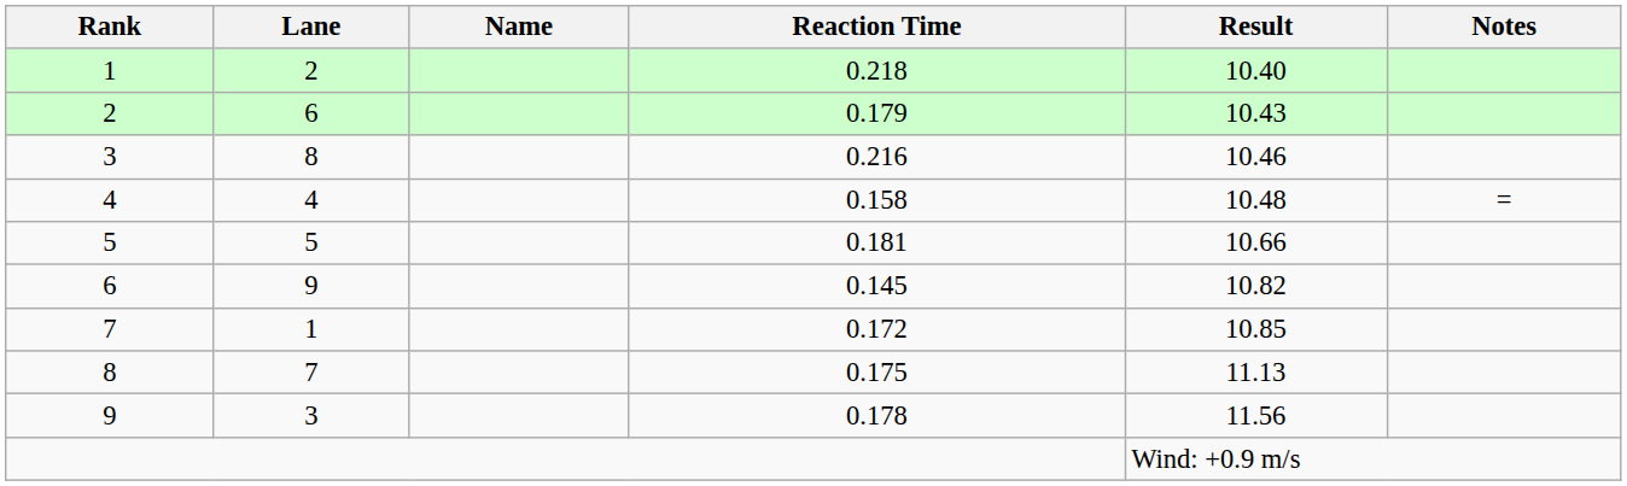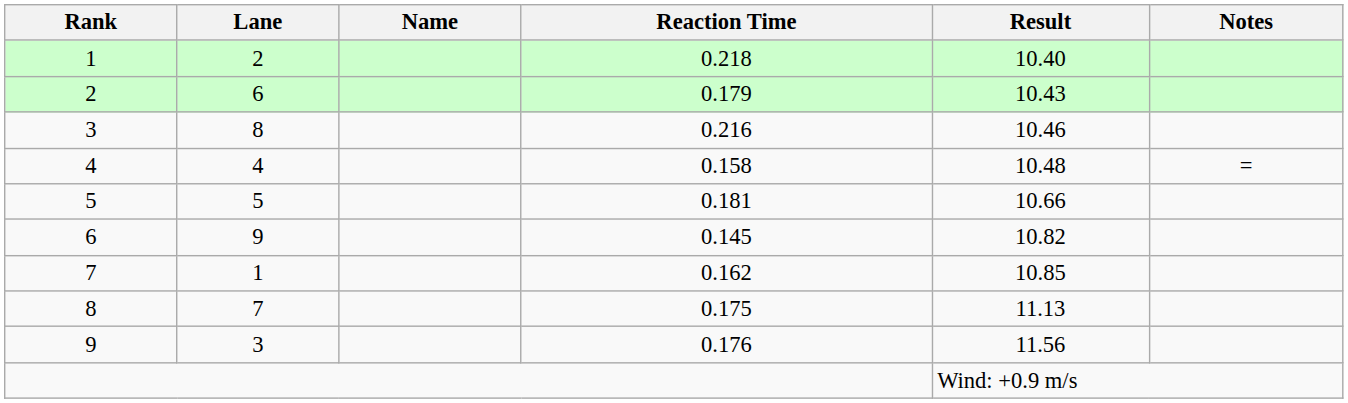row 8 | Reaction Time: 0.172 -> 0.162
row 10 | Reaction Time: 0.178 -> 0.176
